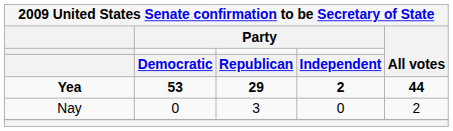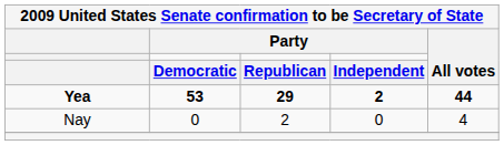Nay | column 3: 3 -> 2
Nay | All votes: 2 -> 4
